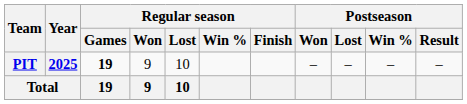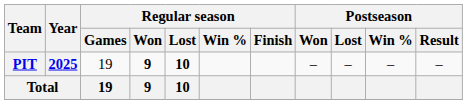PIT | Regular season / Games: bold -> normal
PIT | Regular season / Won: normal -> bold
PIT | Regular season / Lost: normal -> bold
